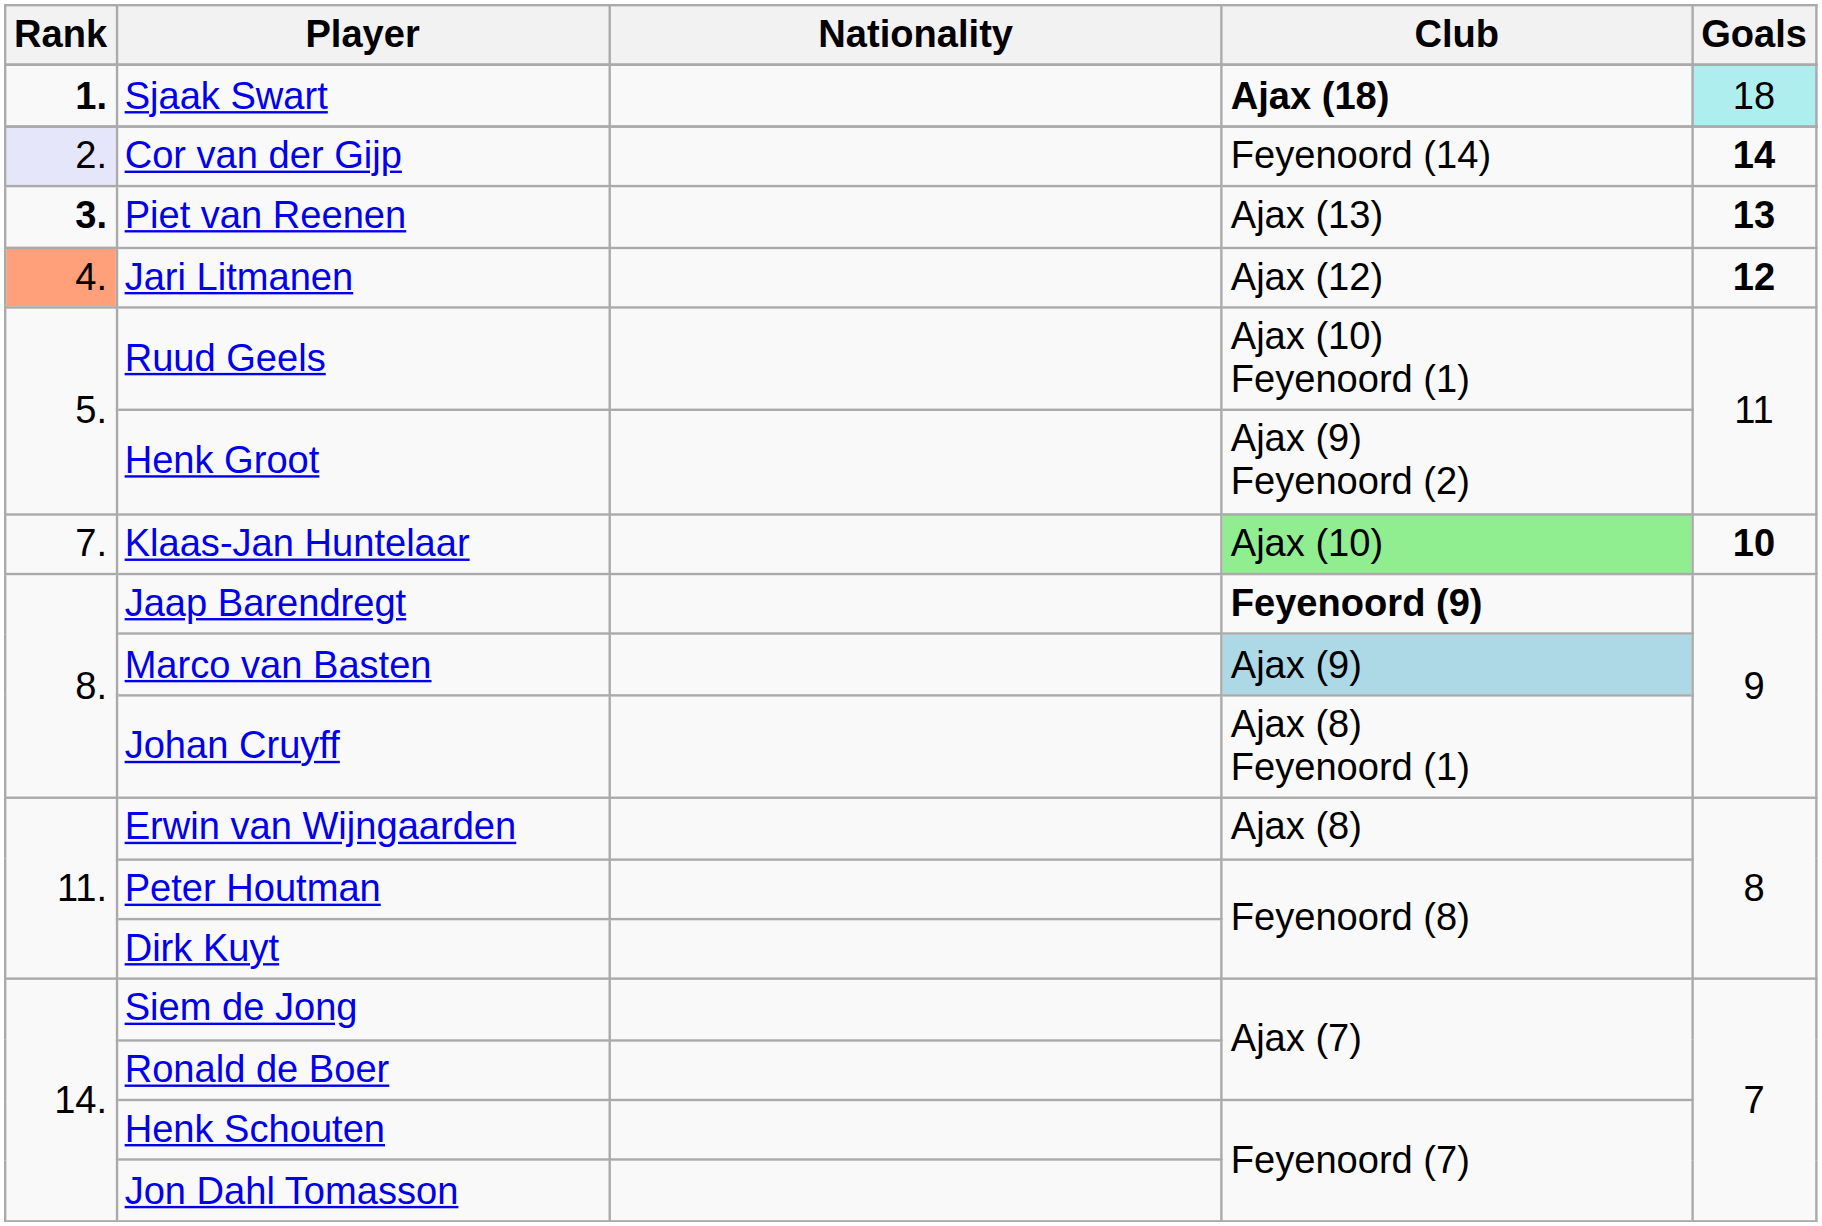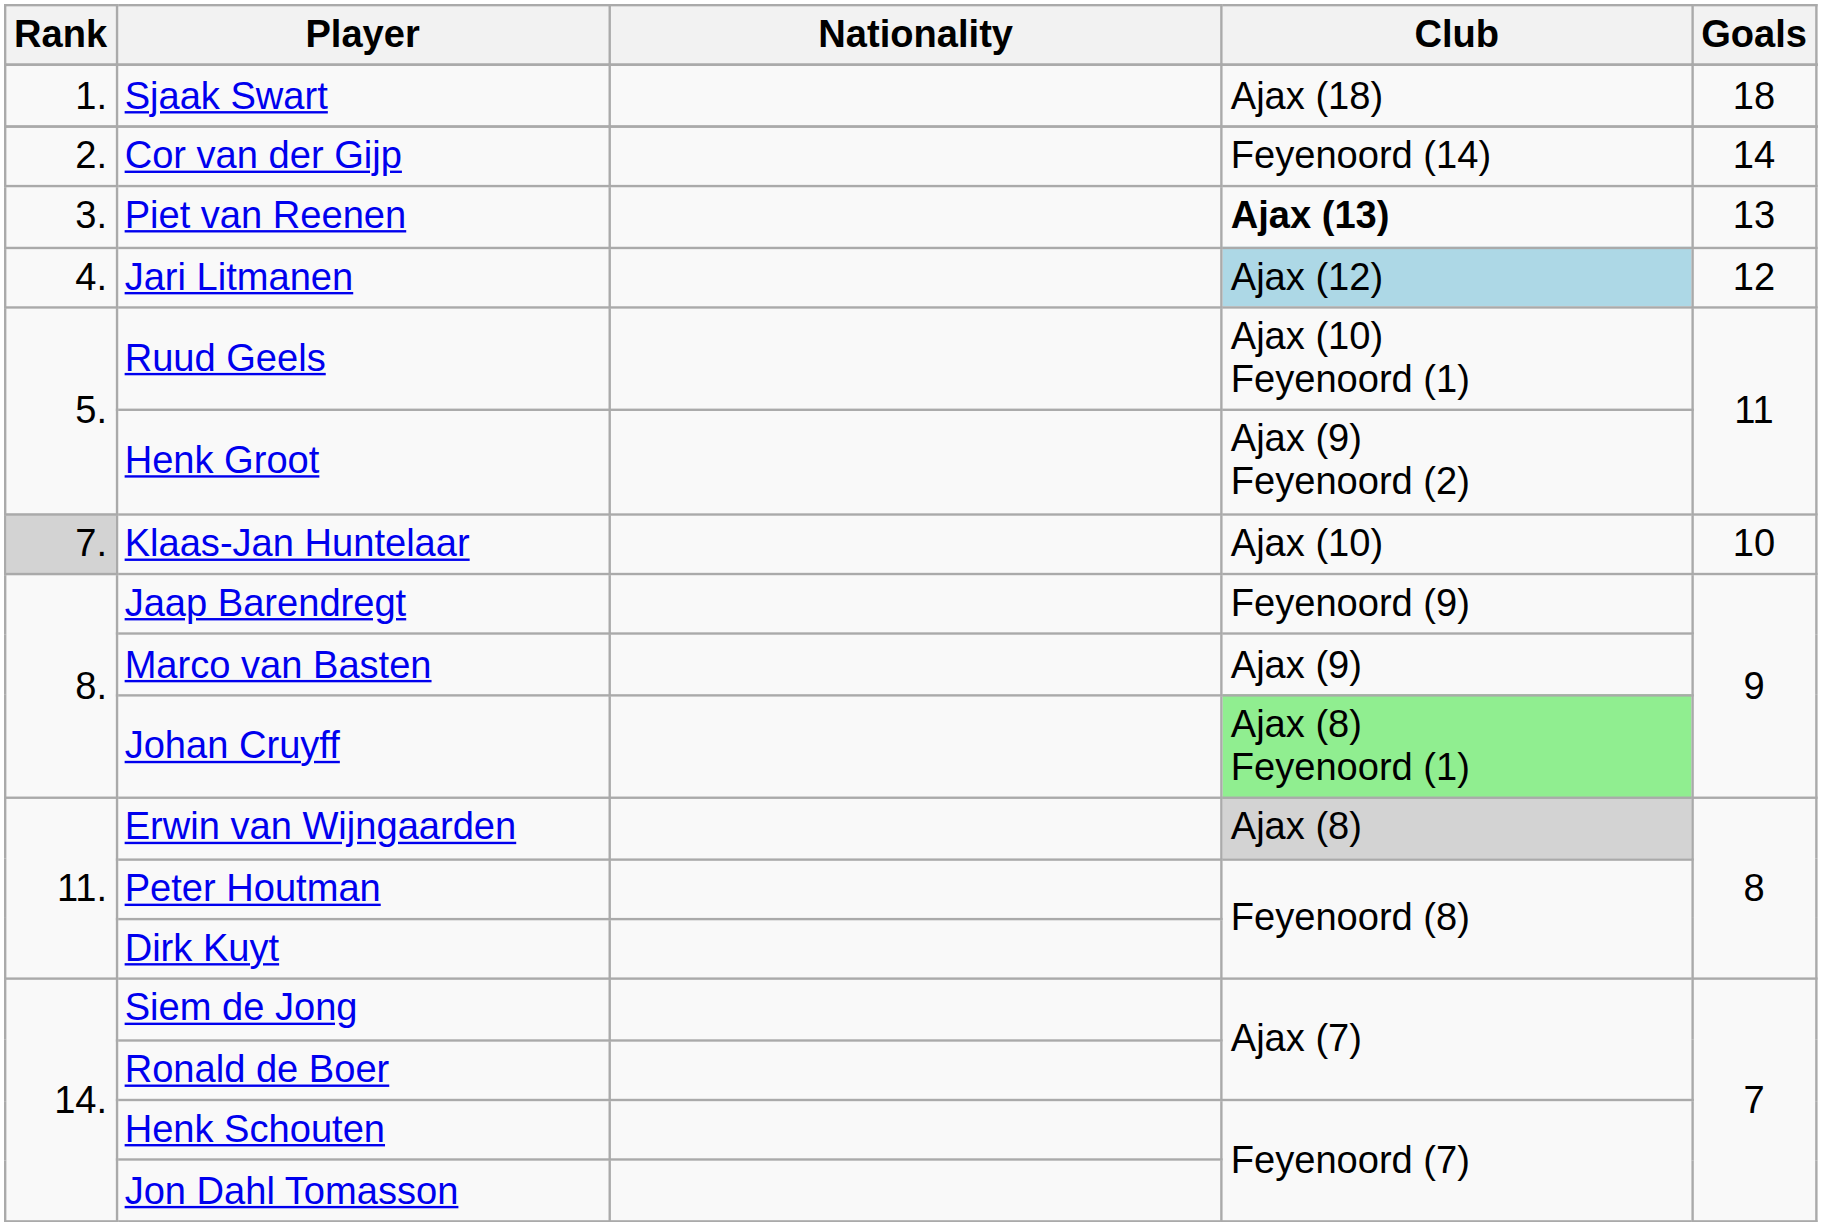Sjaak Swart | Rank: bold -> normal
Sjaak Swart | Club: bold -> normal
Sjaak Swart | Goals: paleturquoise background -> no background
Cor van der Gijp | Rank: lavender background -> no background
Cor van der Gijp | Goals: bold -> normal
Piet van Reenen | Rank: bold -> normal
Piet van Reenen | Club: normal -> bold
Piet van Reenen | Goals: bold -> normal
Jari Litmanen | Rank: lightsalmon background -> no background
Jari Litmanen | Club: no background -> lightblue background
Jari Litmanen | Goals: bold -> normal
Klaas-Jan Huntelaar | Rank: no background -> lightgrey background
Klaas-Jan Huntelaar | Club: lightgreen background -> no background
Klaas-Jan Huntelaar | Goals: bold -> normal
Jaap Barendregt | Club: bold -> normal
Marco van Basten | Club: lightblue background -> no background
Johan Cruyff | Club: no background -> lightgreen background
Erwin van Wijngaarden | Club: no background -> lightgrey background
